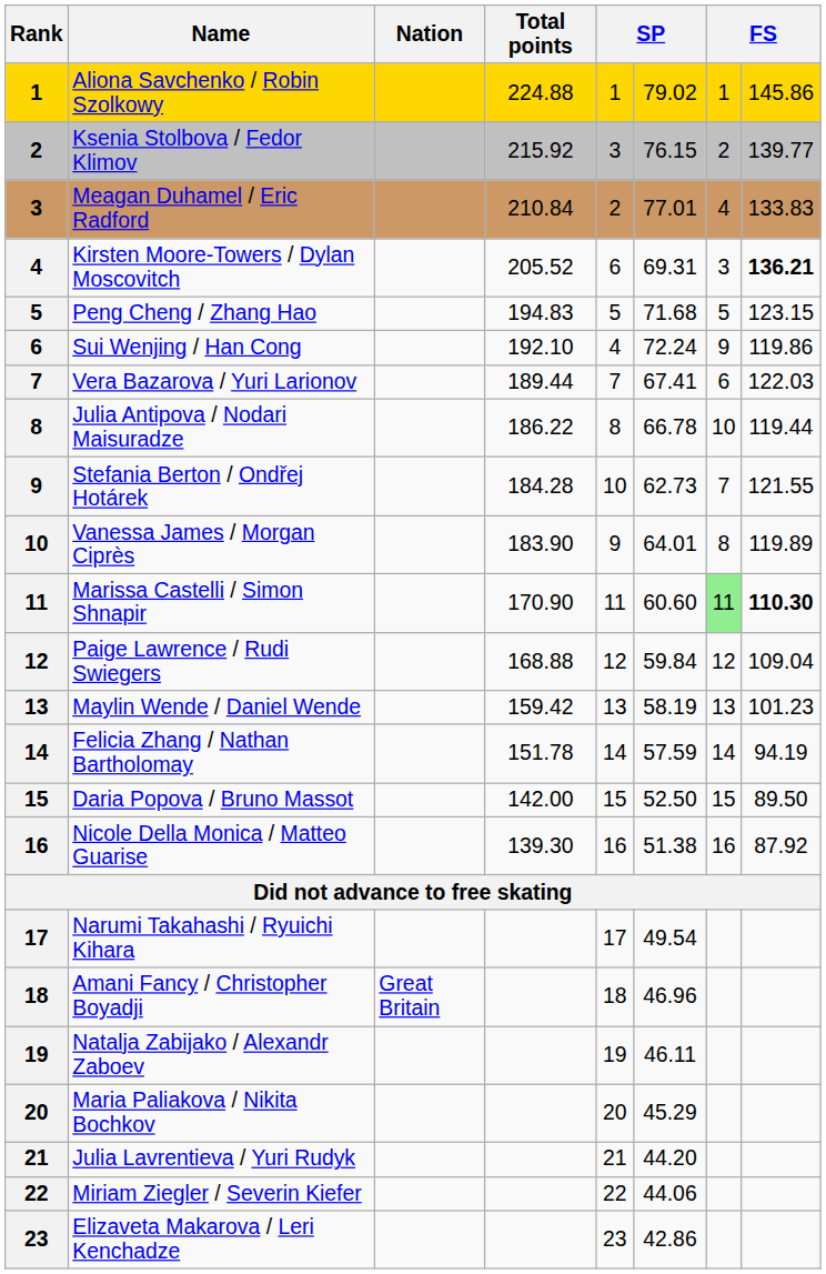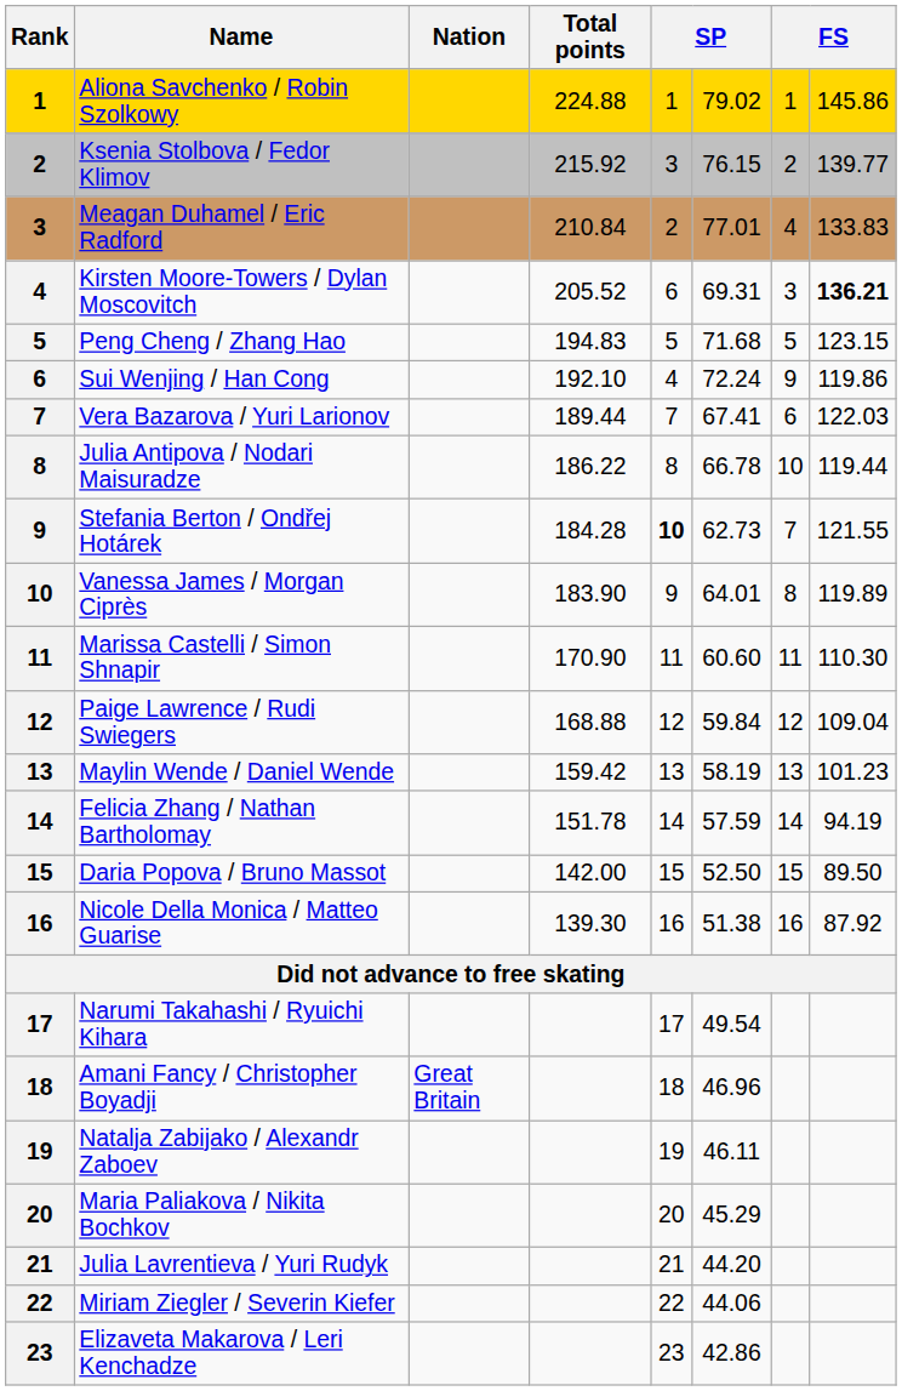Stefania Berton / Ondřej Hotárek | column 5: normal -> bold
Marissa Castelli / Simon Shnapir | column 7: lightgreen background -> no background
Marissa Castelli / Simon Shnapir | column 8: bold -> normal
